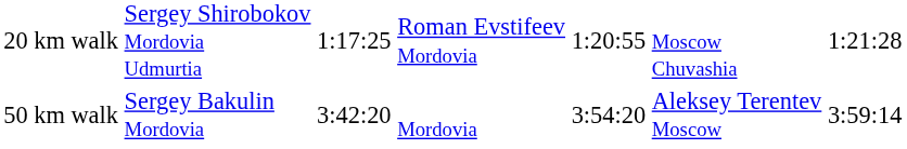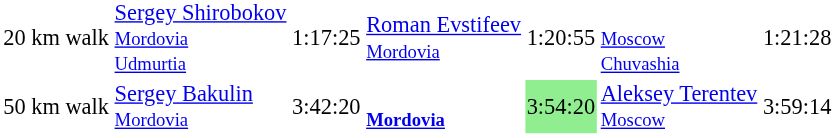50 km walk | column 4: normal -> bold
50 km walk | column 5: no background -> lightgreen background
